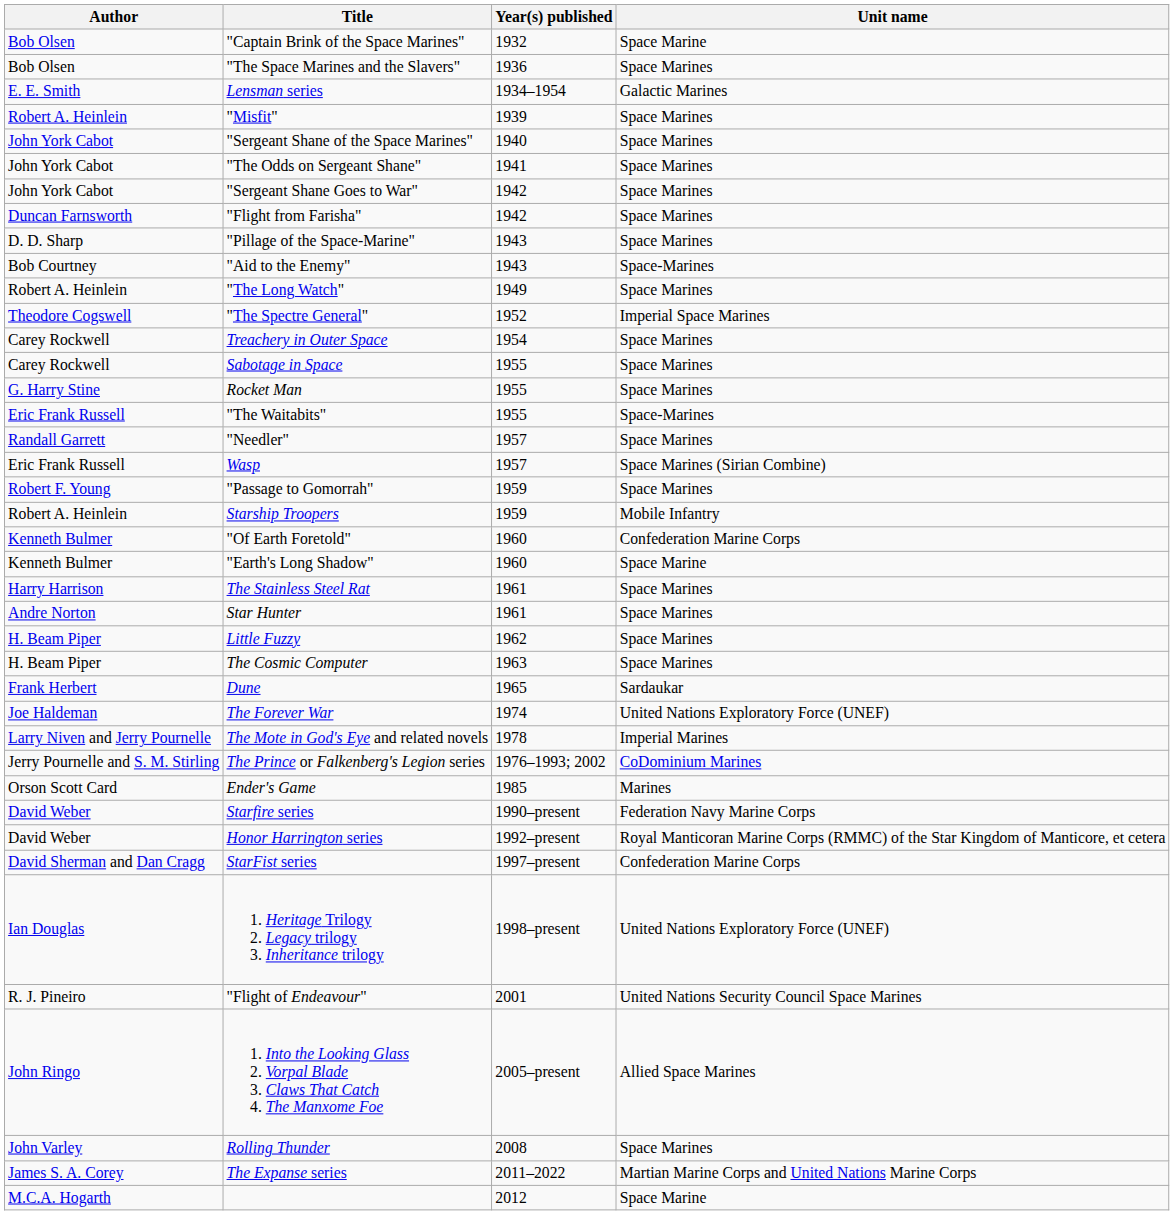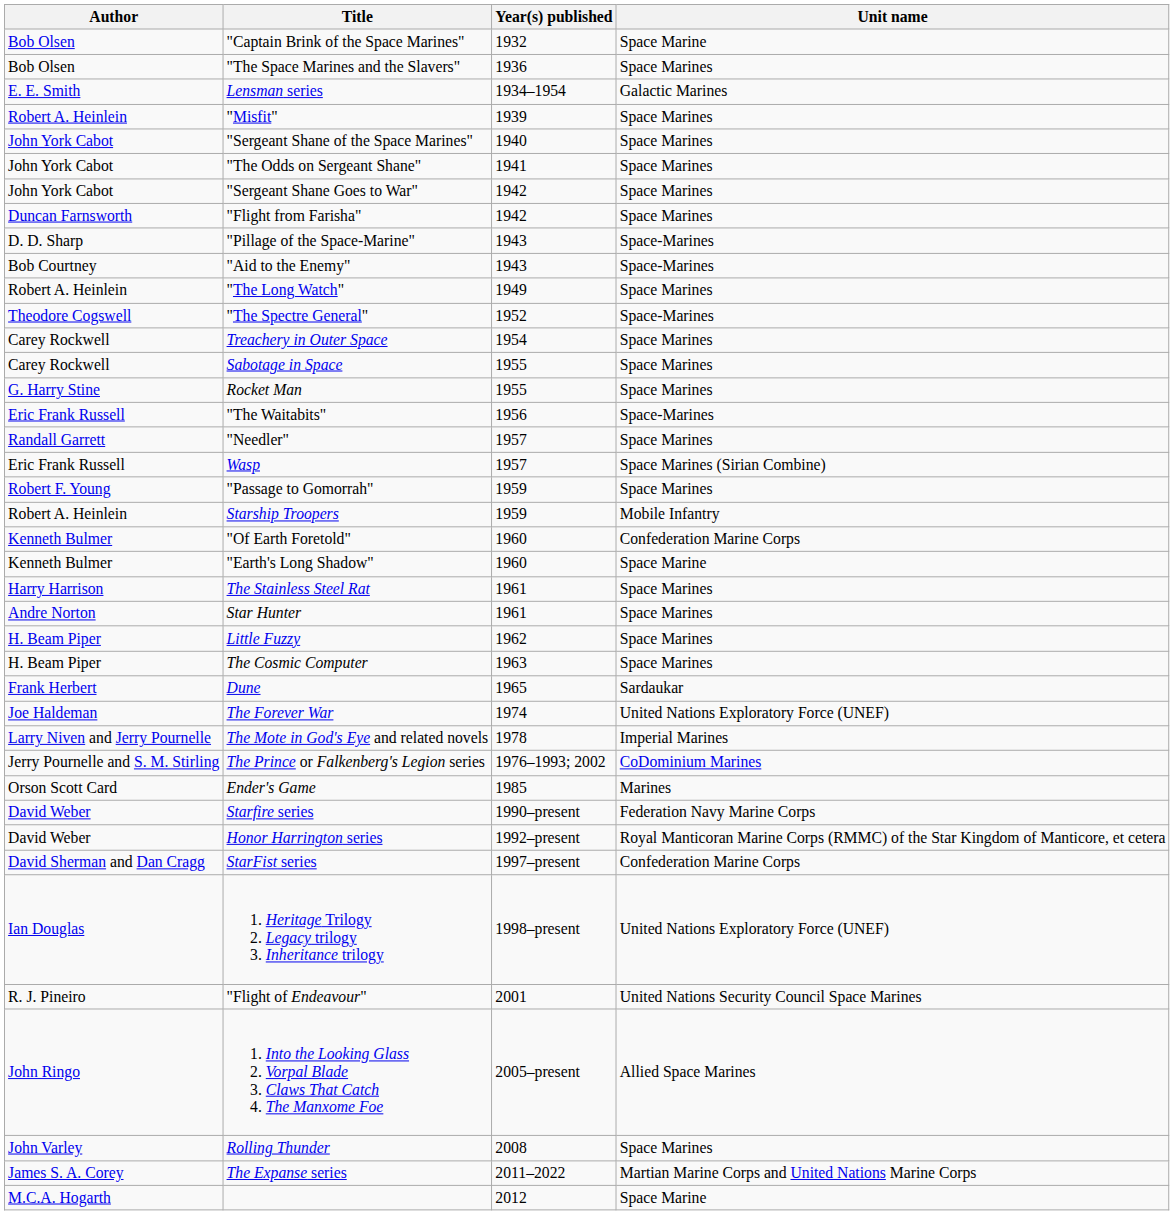"Pillage of the Space-Marine" | Unit name: Space Marines -> Space-Marines
"The Spectre General" | Unit name: Imperial Space Marines -> Space-Marines
"The Waitabits" | Year(s) published: 1955 -> 1956
